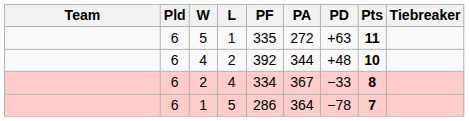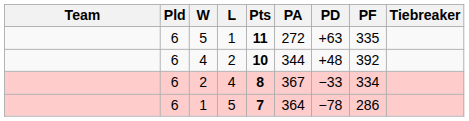columns swapped: PF <-> Pts
